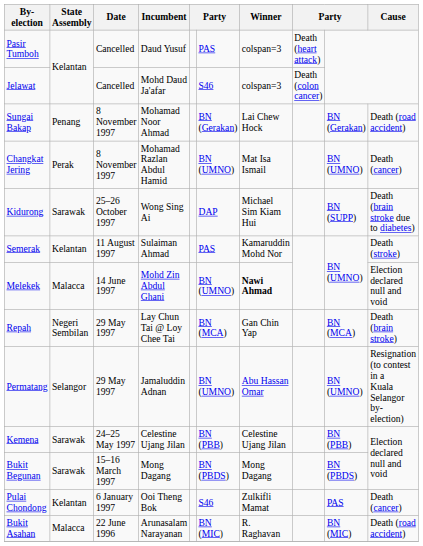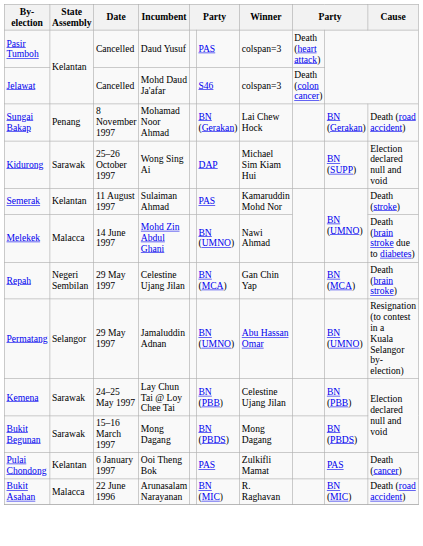- row: Changkat Jering | Perak | 8 November 1997 | Mohamad Razlan Abdul Hamid | BN (UMNO) | Mat Isa Ismail | BN (UMNO) | Death (cancer)
Kidurong | Cause: Death (brain stroke due to diabetes) -> Election declared null and void
Melekek | Winner: bold -> normal
Melekek | Cause: Election declared null and void -> Death (brain stroke due to diabetes)
Repah | Incumbent: Lay Chun Tai @ Loy Chee Tai -> Celestine Ujang Jilan
Kemena | Incumbent: Celestine Ujang Jilan -> Lay Chun Tai @ Loy Chee Tai
Pulai Chondong | column 6: S46 -> PAS
